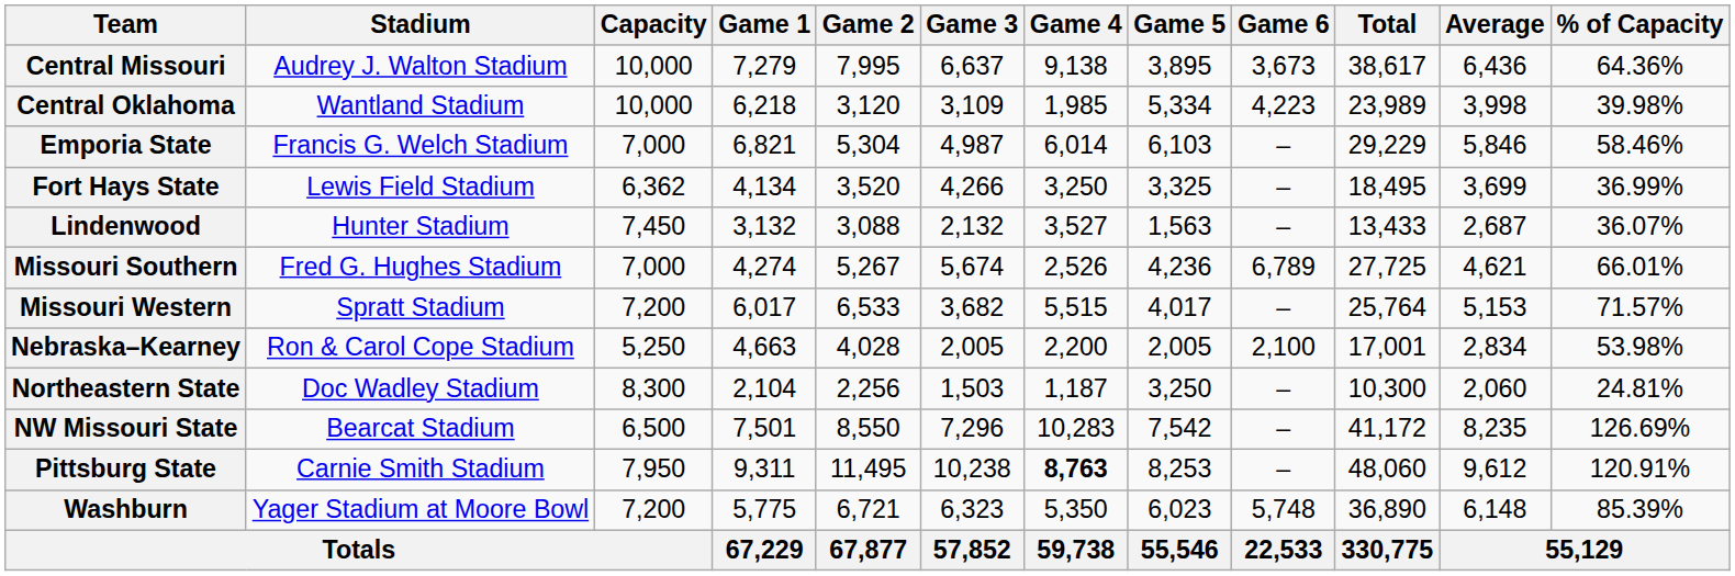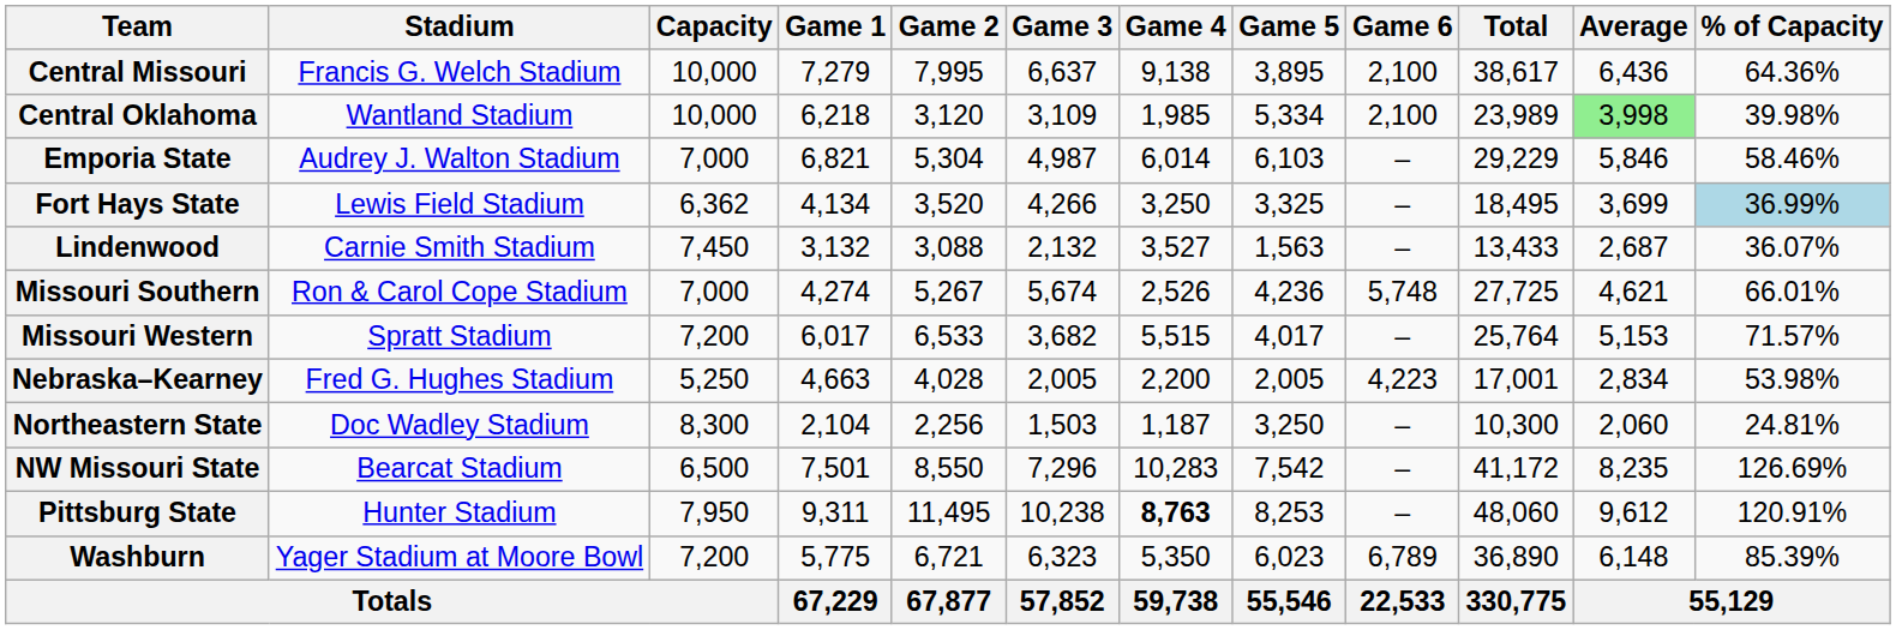Central Missouri | Stadium: Audrey J. Walton Stadium -> Francis G. Welch Stadium
Central Missouri | Game 6: 3,673 -> 2,100
Central Oklahoma | Game 6: 4,223 -> 2,100
Central Oklahoma | Average: no background -> lightgreen background
Emporia State | Stadium: Francis G. Welch Stadium -> Audrey J. Walton Stadium
Fort Hays State | % of Capacity: no background -> lightblue background
Lindenwood | Stadium: Hunter Stadium -> Carnie Smith Stadium
Missouri Southern | Stadium: Fred G. Hughes Stadium -> Ron & Carol Cope Stadium
Missouri Southern | Game 6: 6,789 -> 5,748
Nebraska–Kearney | Stadium: Ron & Carol Cope Stadium -> Fred G. Hughes Stadium
Nebraska–Kearney | Game 6: 2,100 -> 4,223
Pittsburg State | Stadium: Carnie Smith Stadium -> Hunter Stadium
Washburn | Game 6: 5,748 -> 6,789
